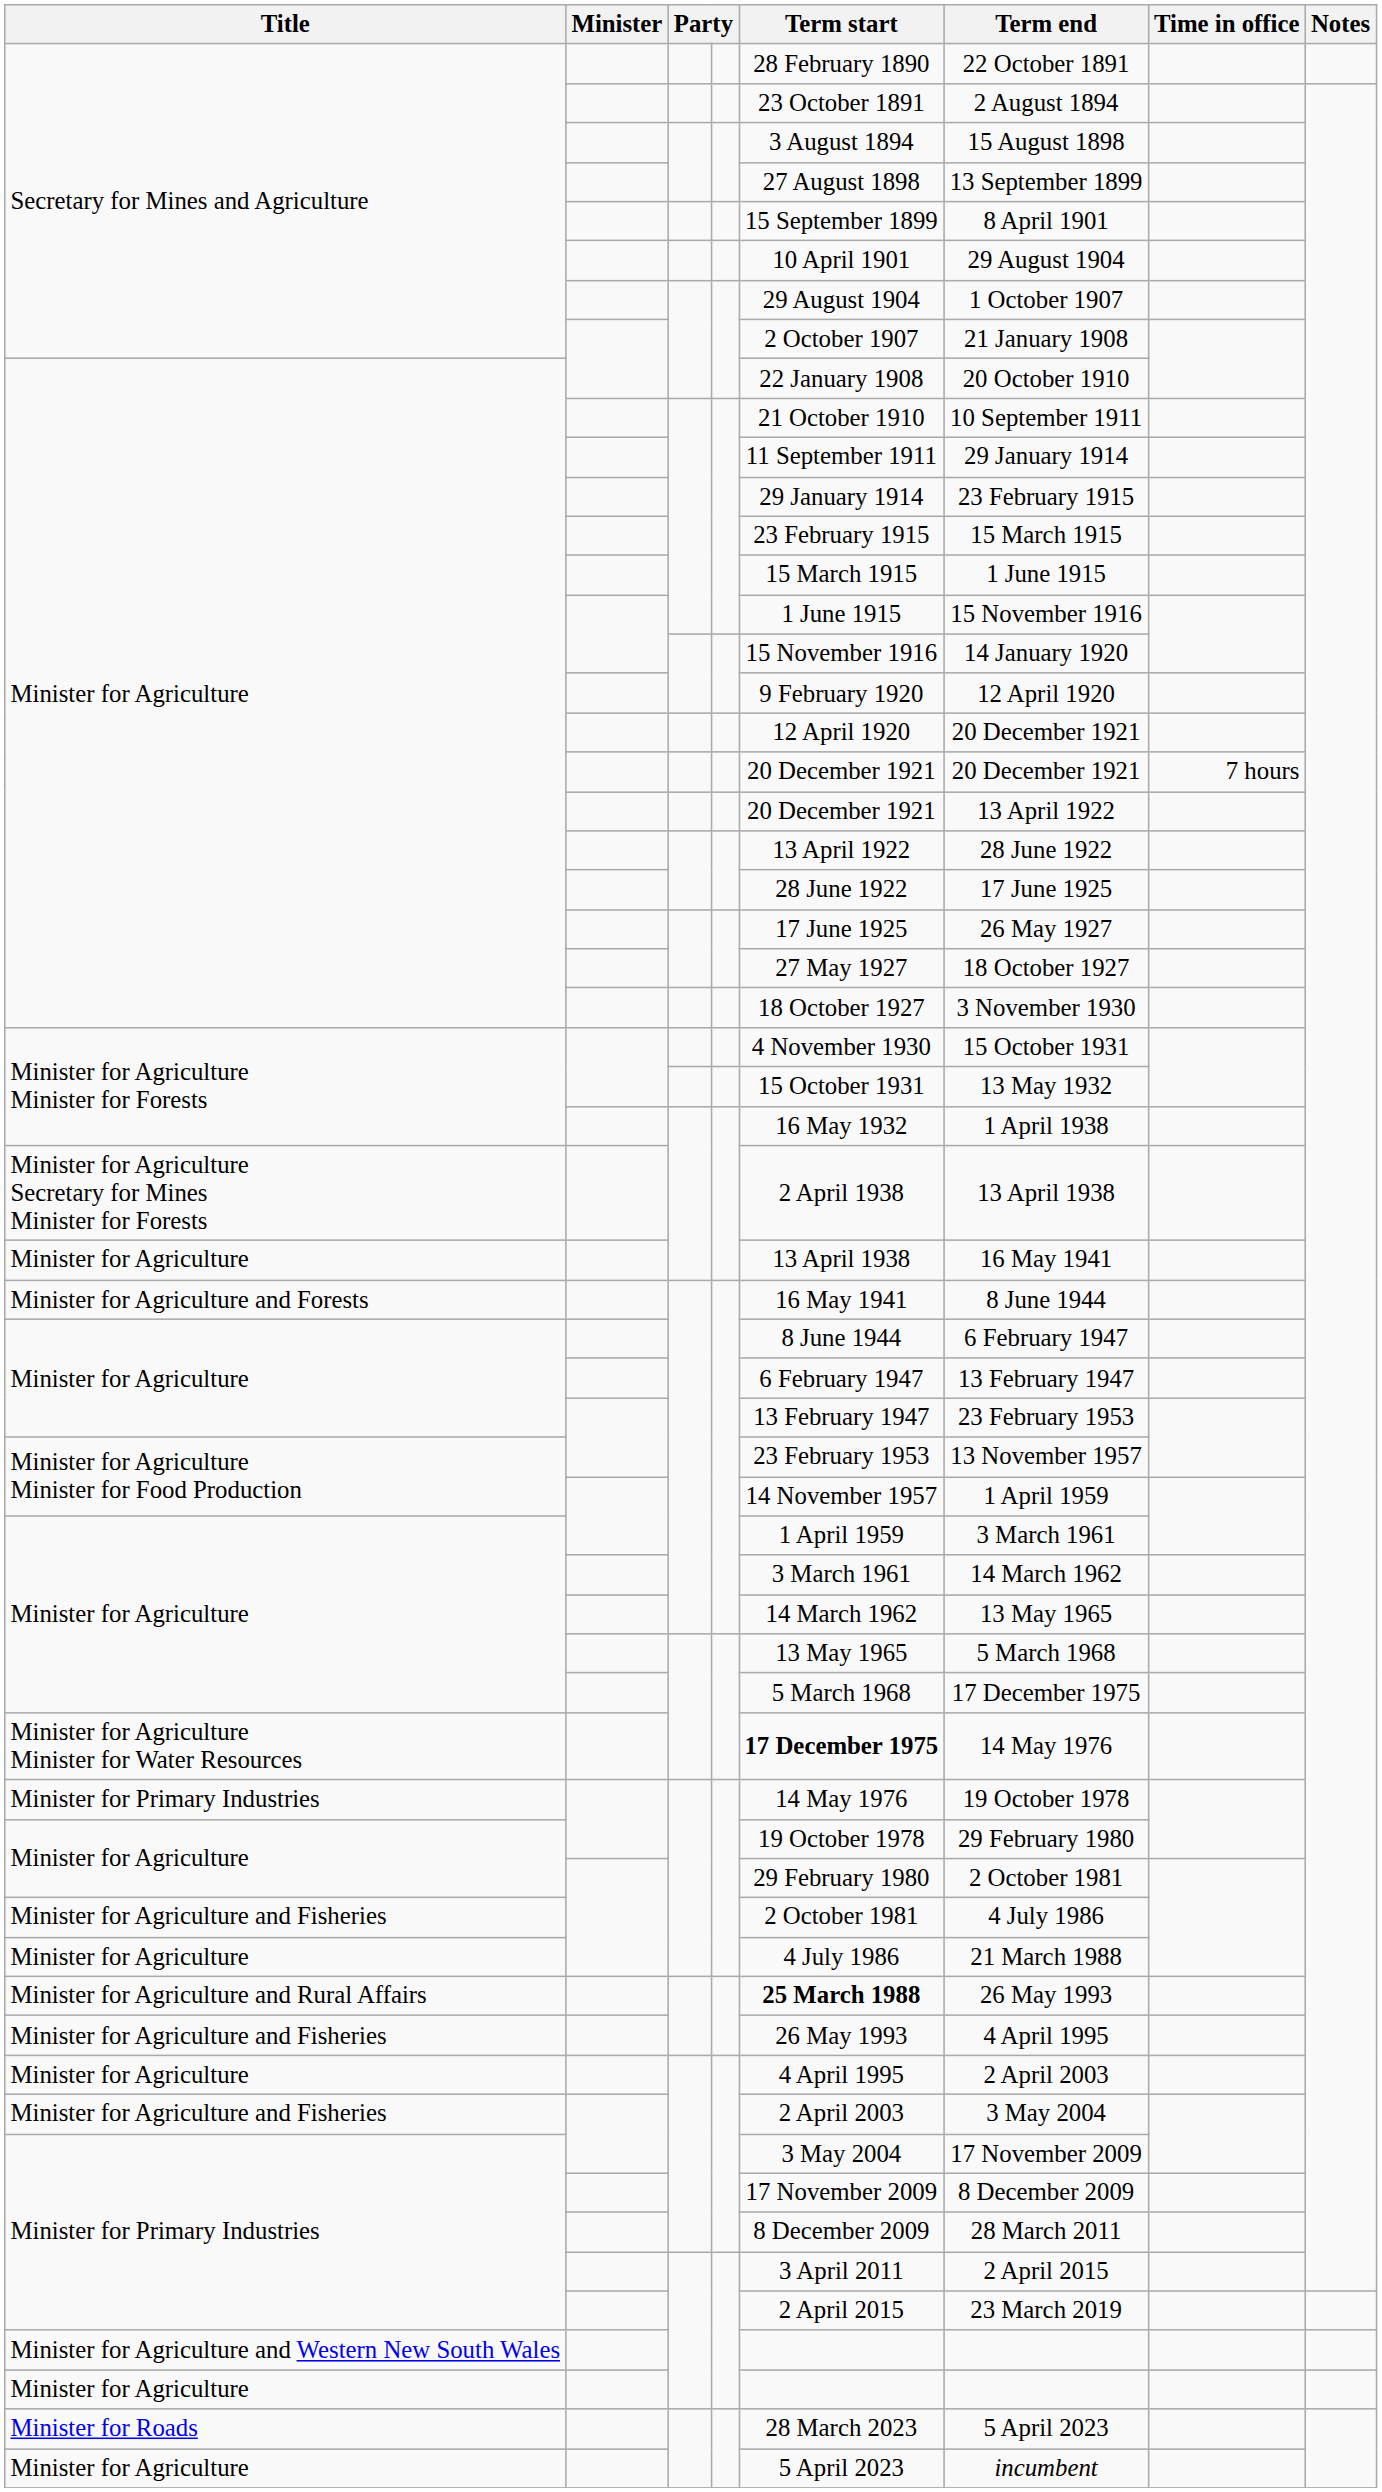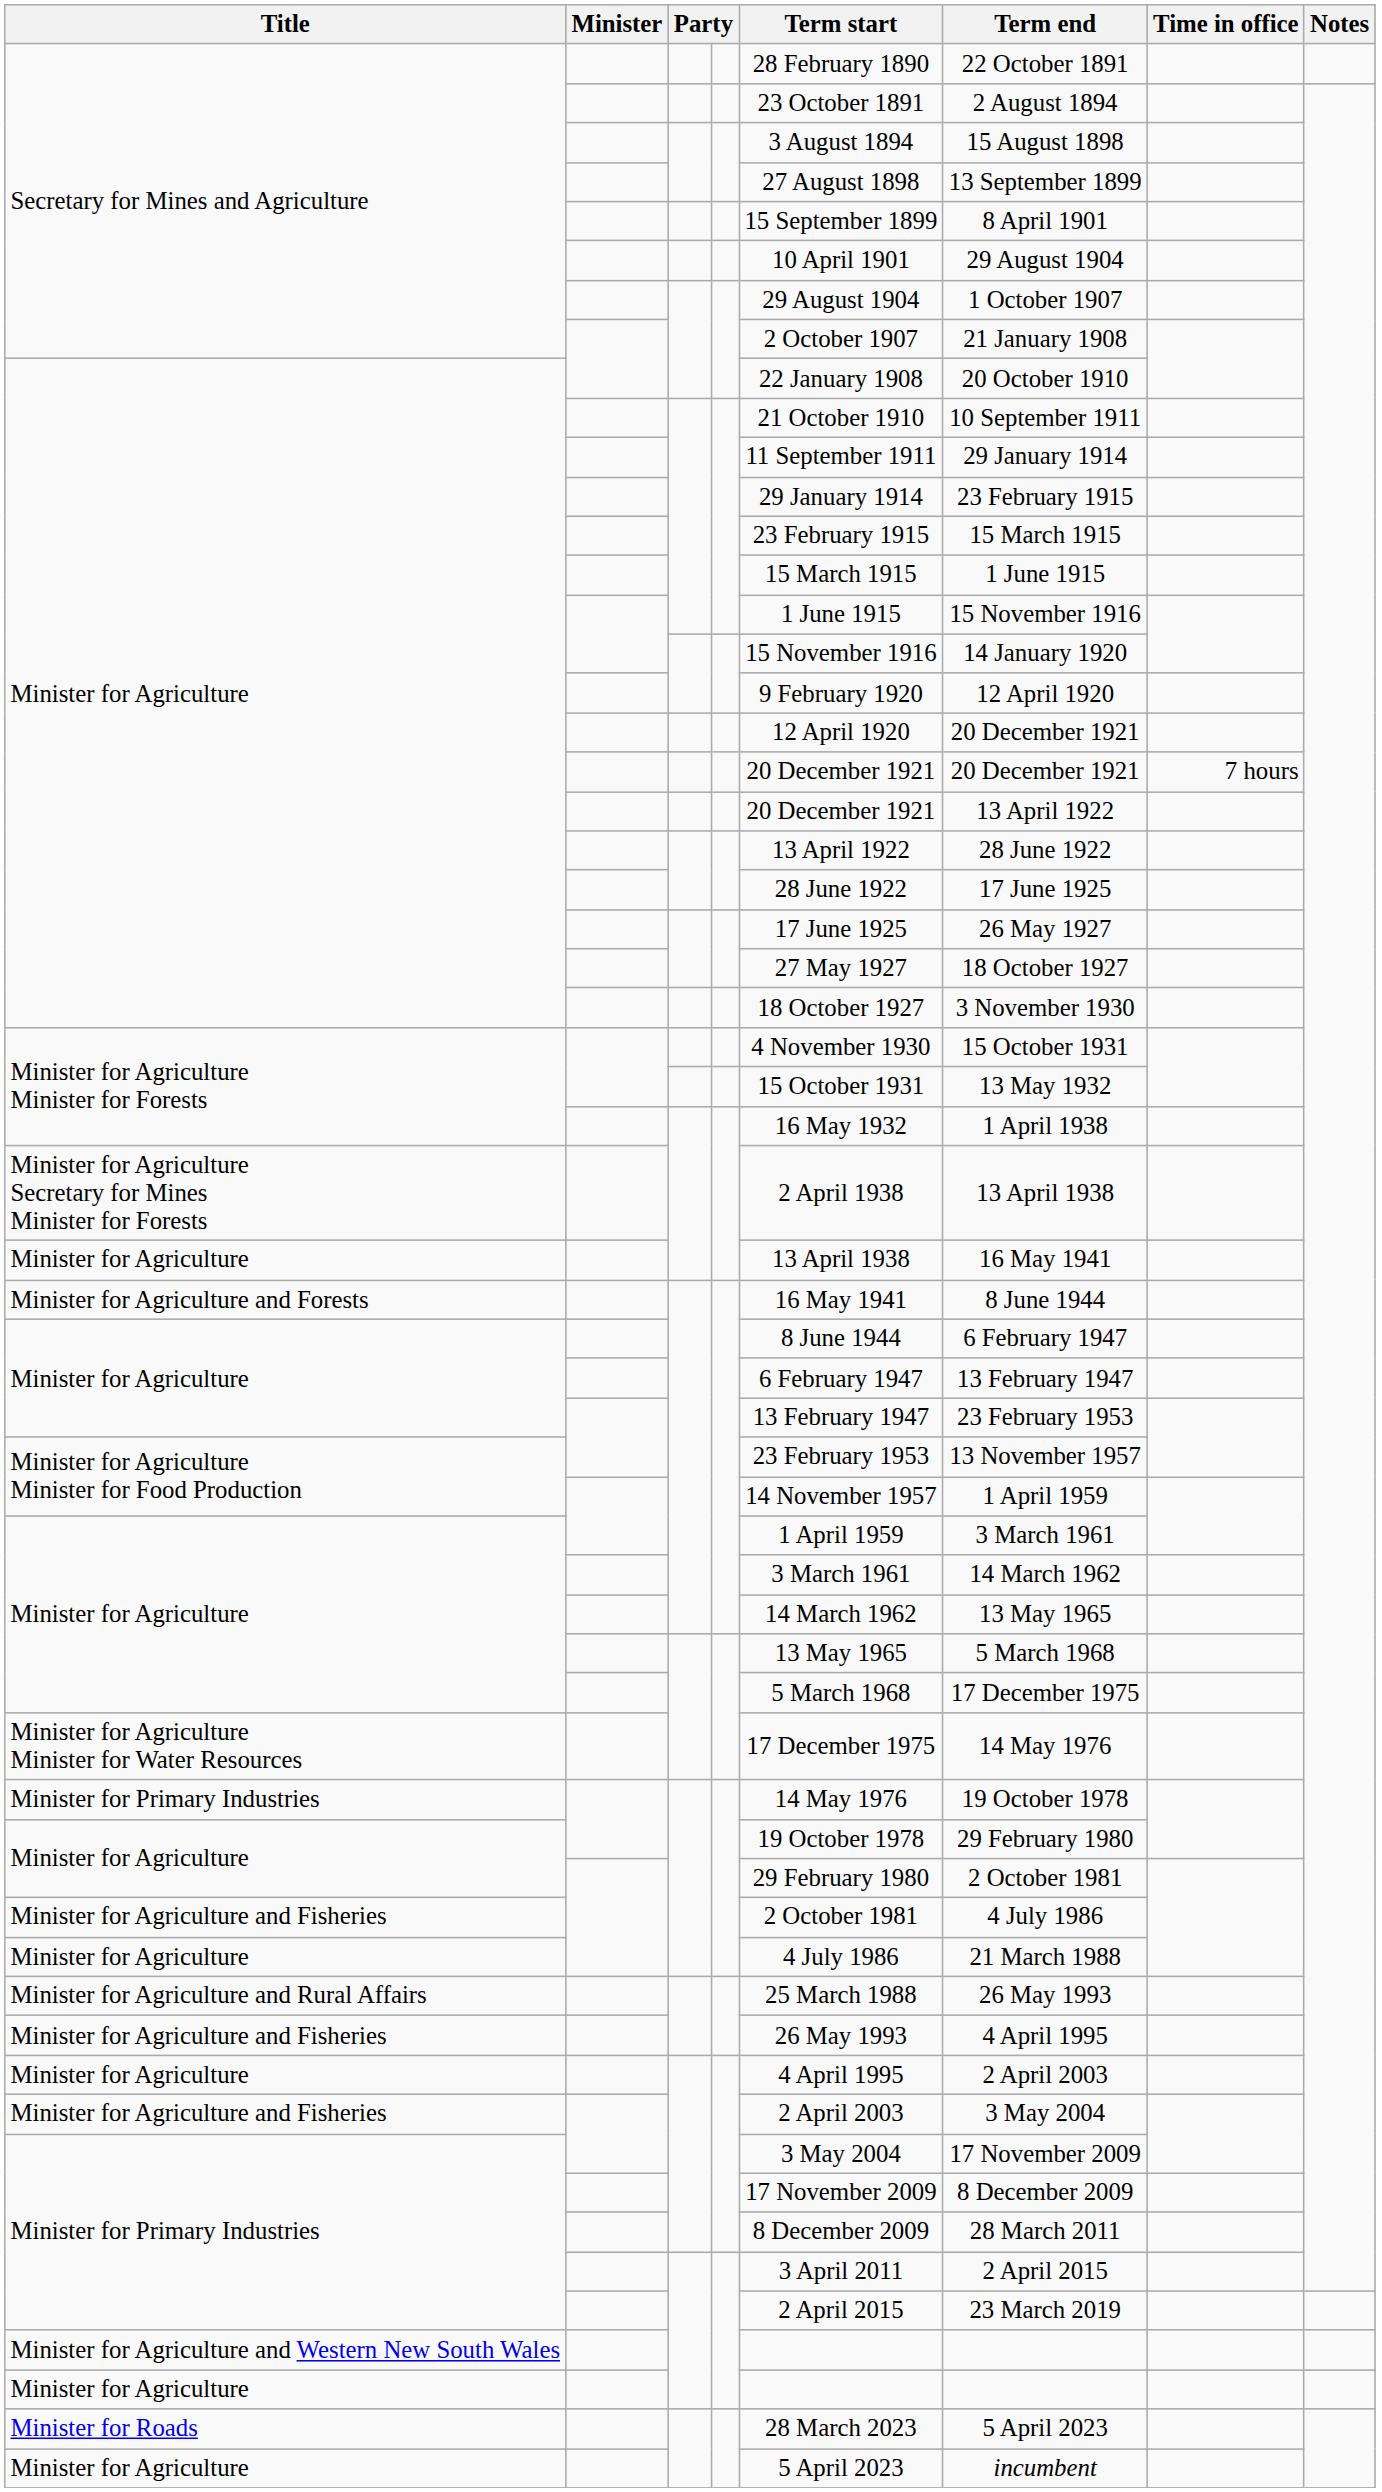Minister for Agriculture Minister for Water Resources | Term start: bold -> normal
Minister for Agriculture and Rural Affairs | Term start: bold -> normal
